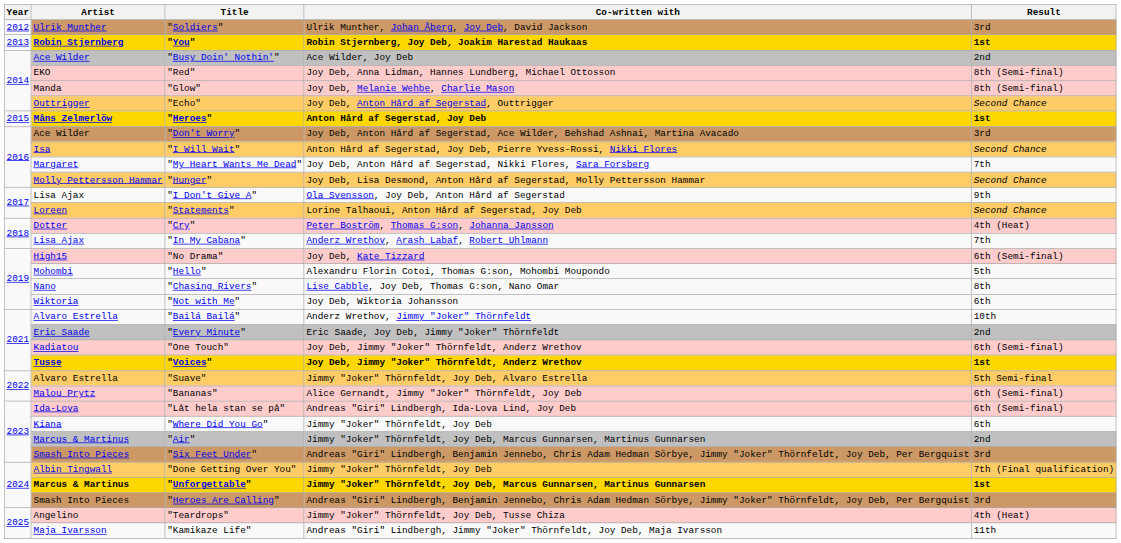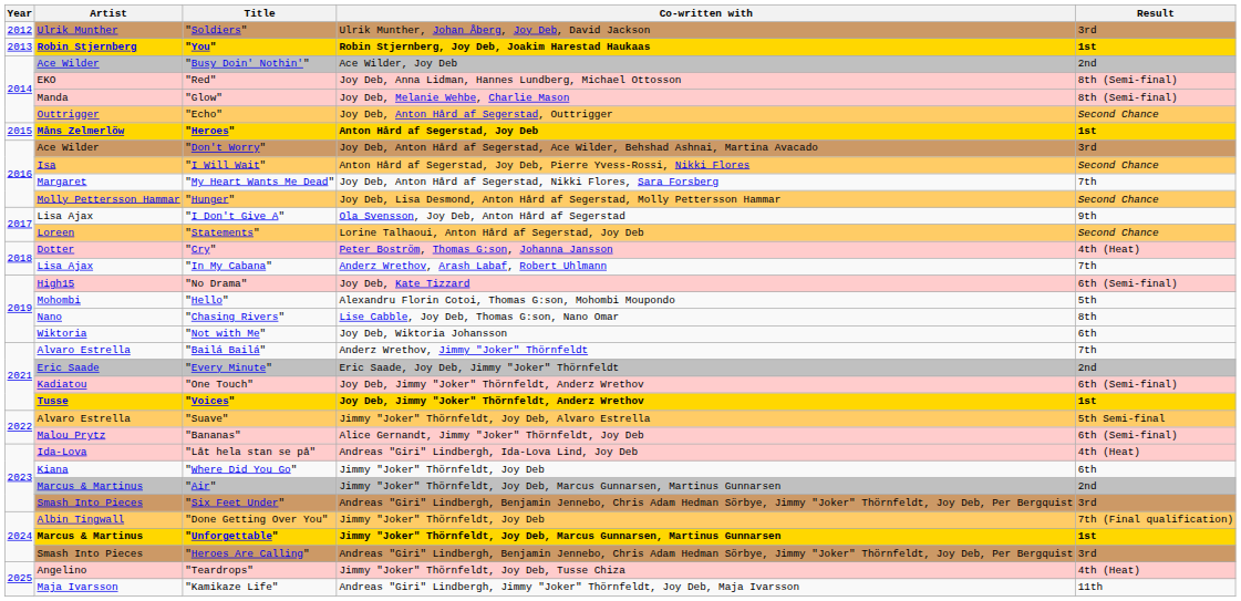"Bailá Bailá" | Result: 10th -> 7th
"Låt hela stan se på" | Result: 6th (Semi-final) -> 4th (Heat)
